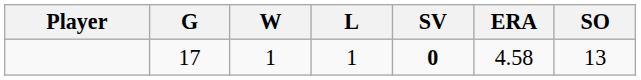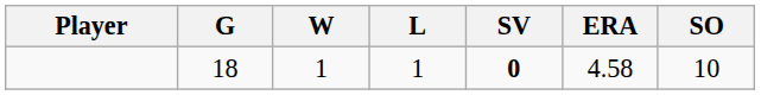row 2 | G: 17 -> 18
row 2 | SO: 13 -> 10
